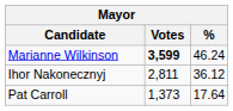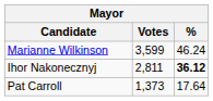Marianne Wilkinson | Votes: bold -> normal
Ihor Nakonecznyj | %: normal -> bold
